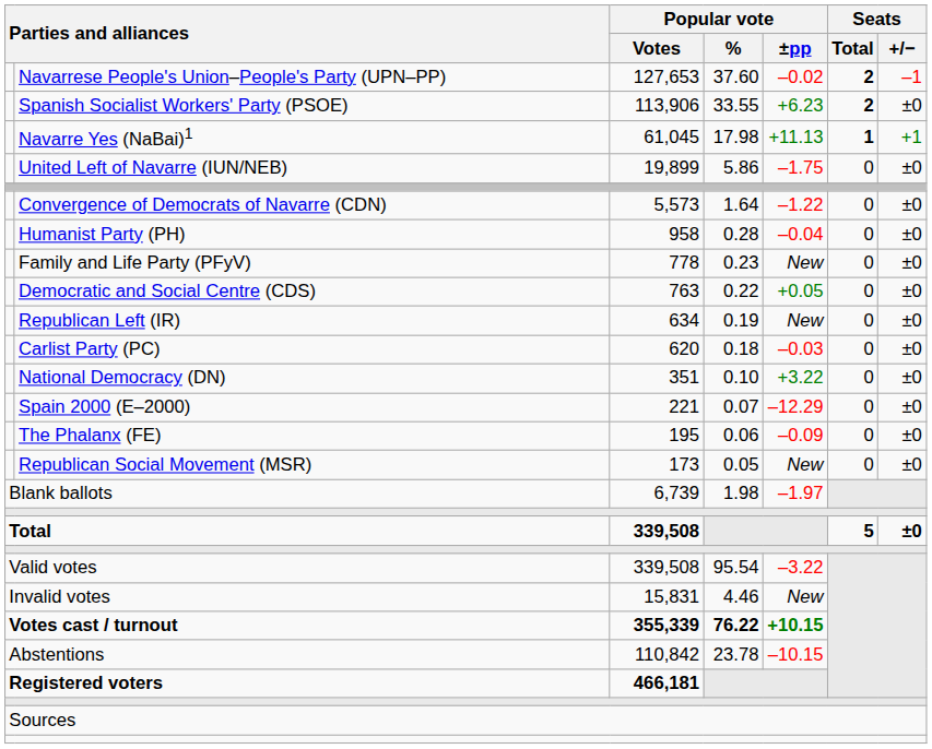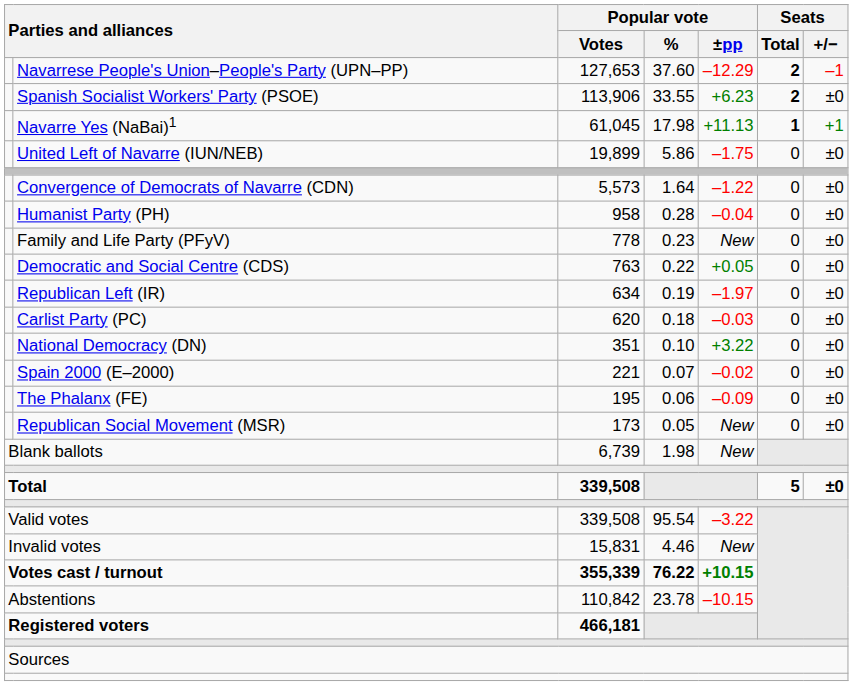Navarrese People's Union–People's Party (UPN–PP) | Popular vote / ±pp: –0.02 -> –12.29
Republican Left (IR) | Popular vote / ±pp: New -> –1.97
Spain 2000 (E–2000) | Popular vote / ±pp: –12.29 -> –0.02
Blank ballots | Popular vote / ±pp: –1.97 -> New
